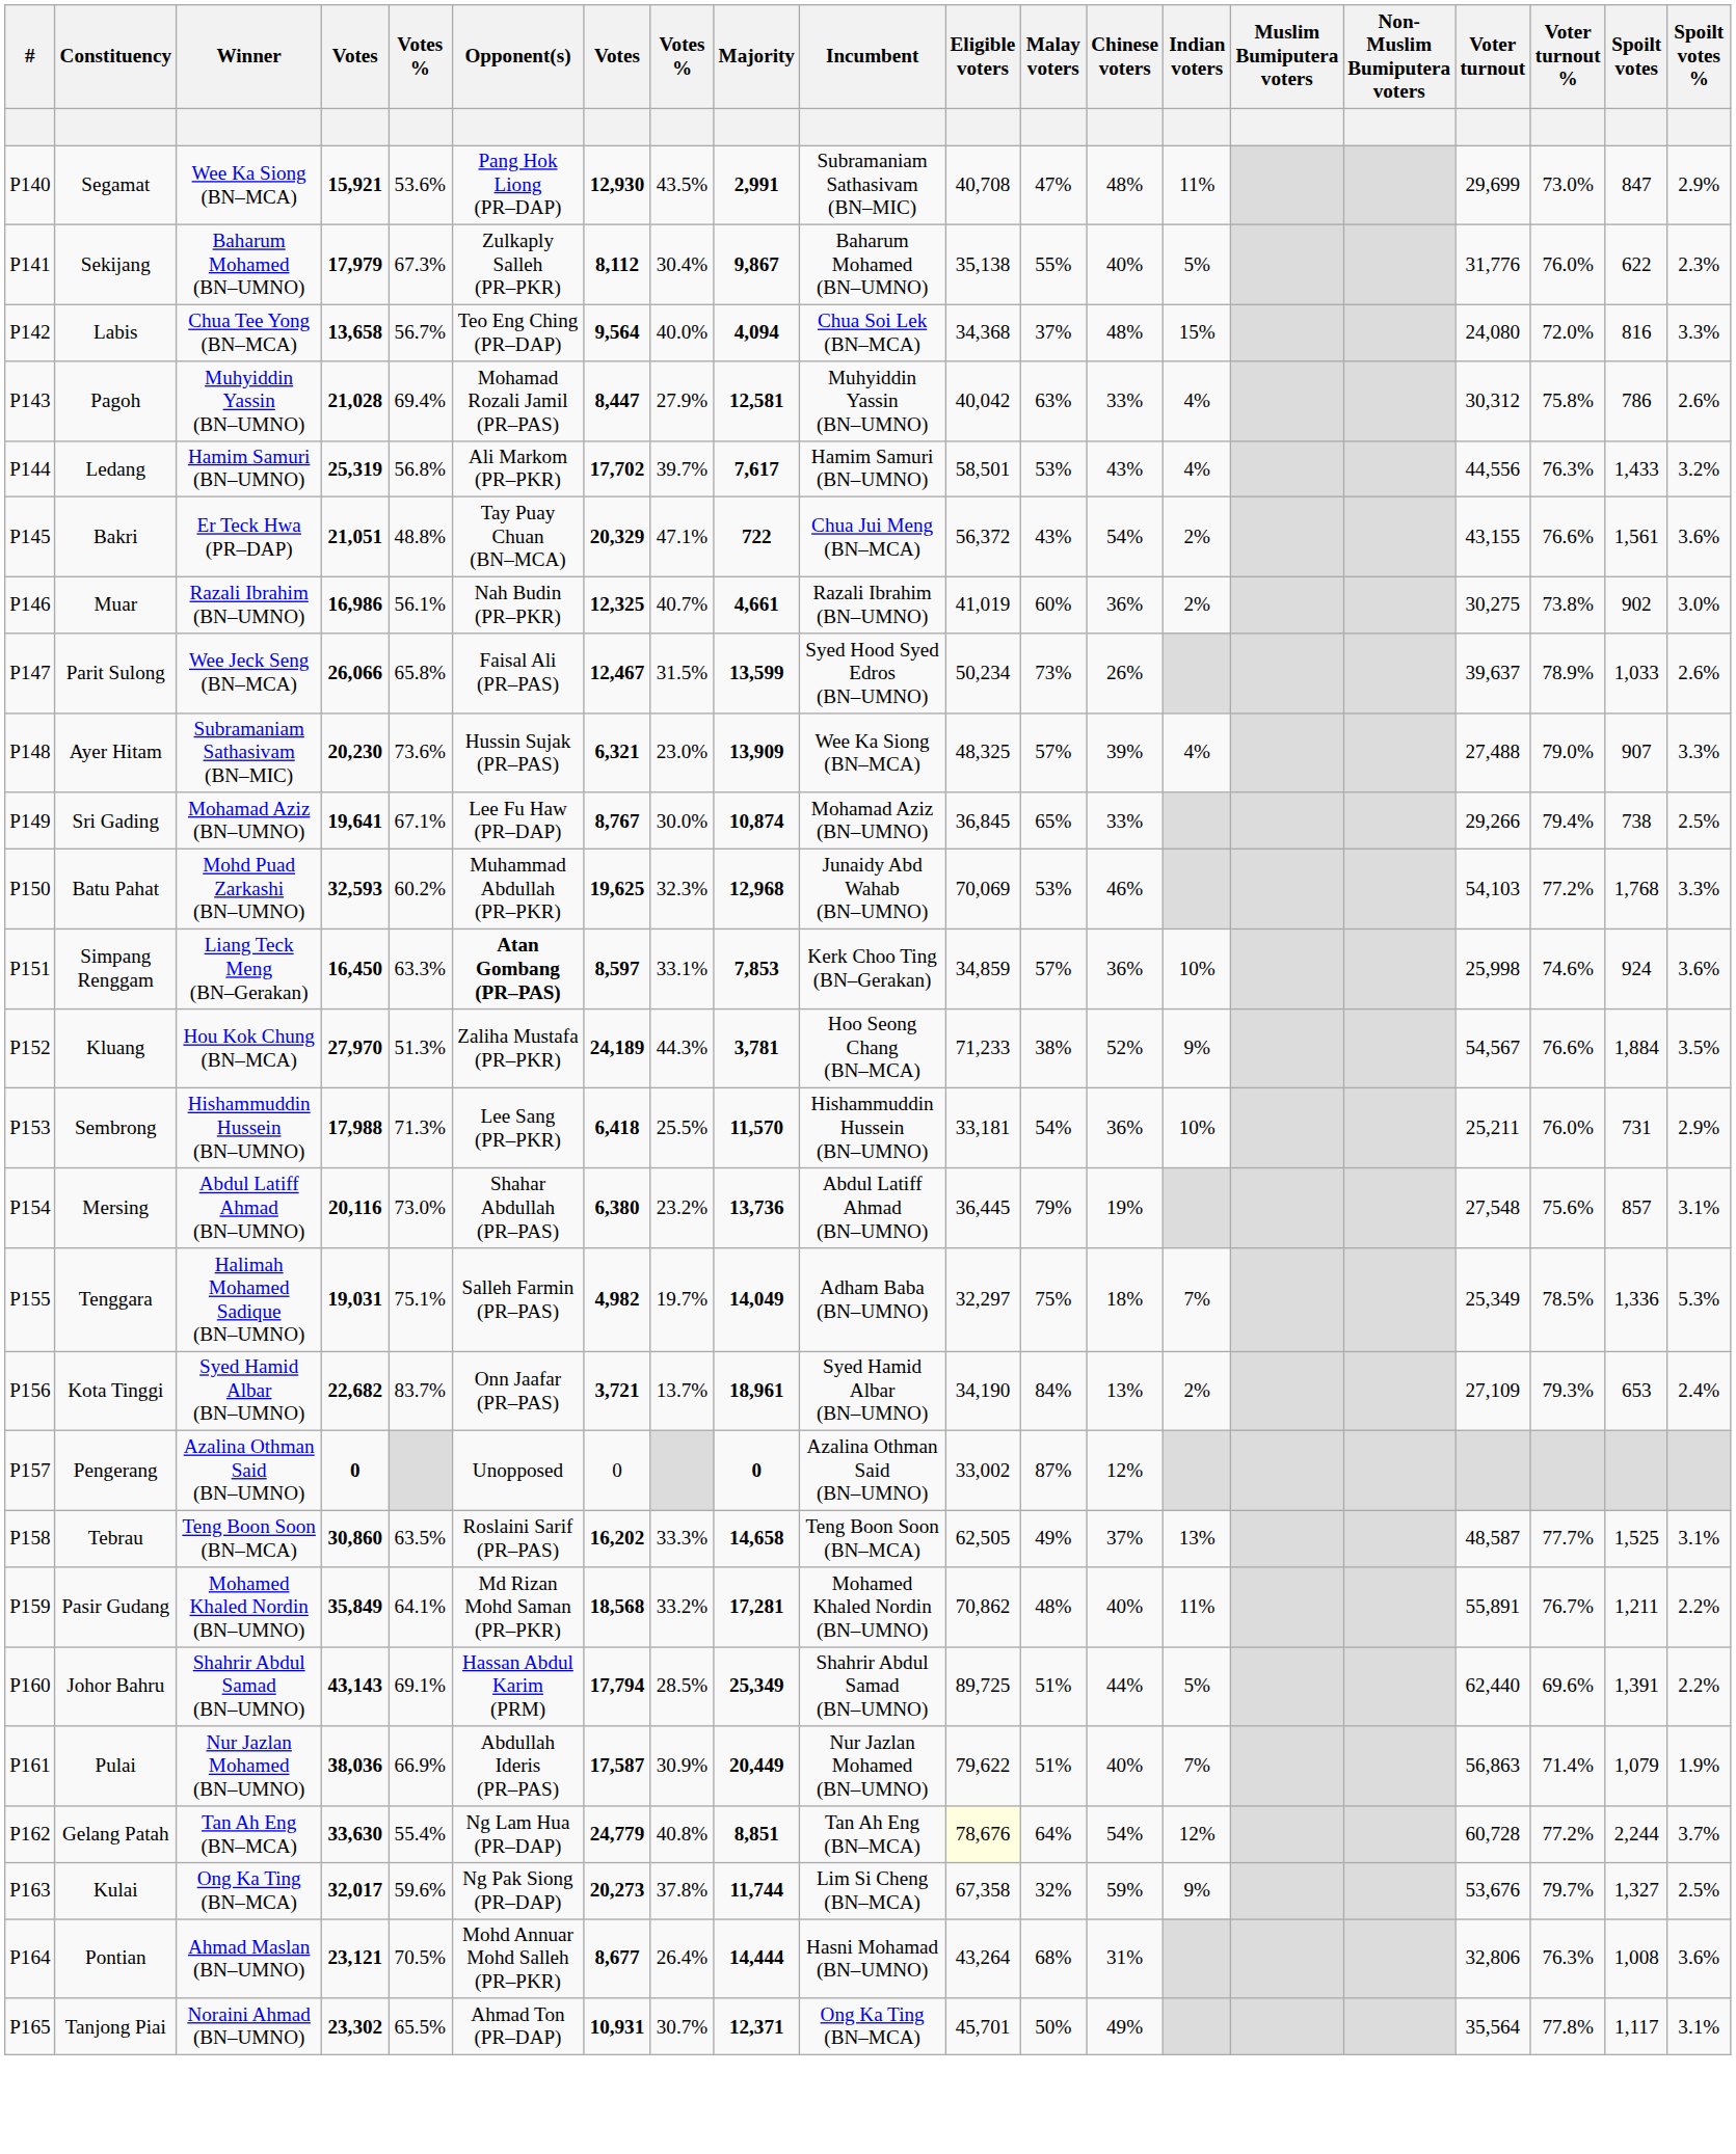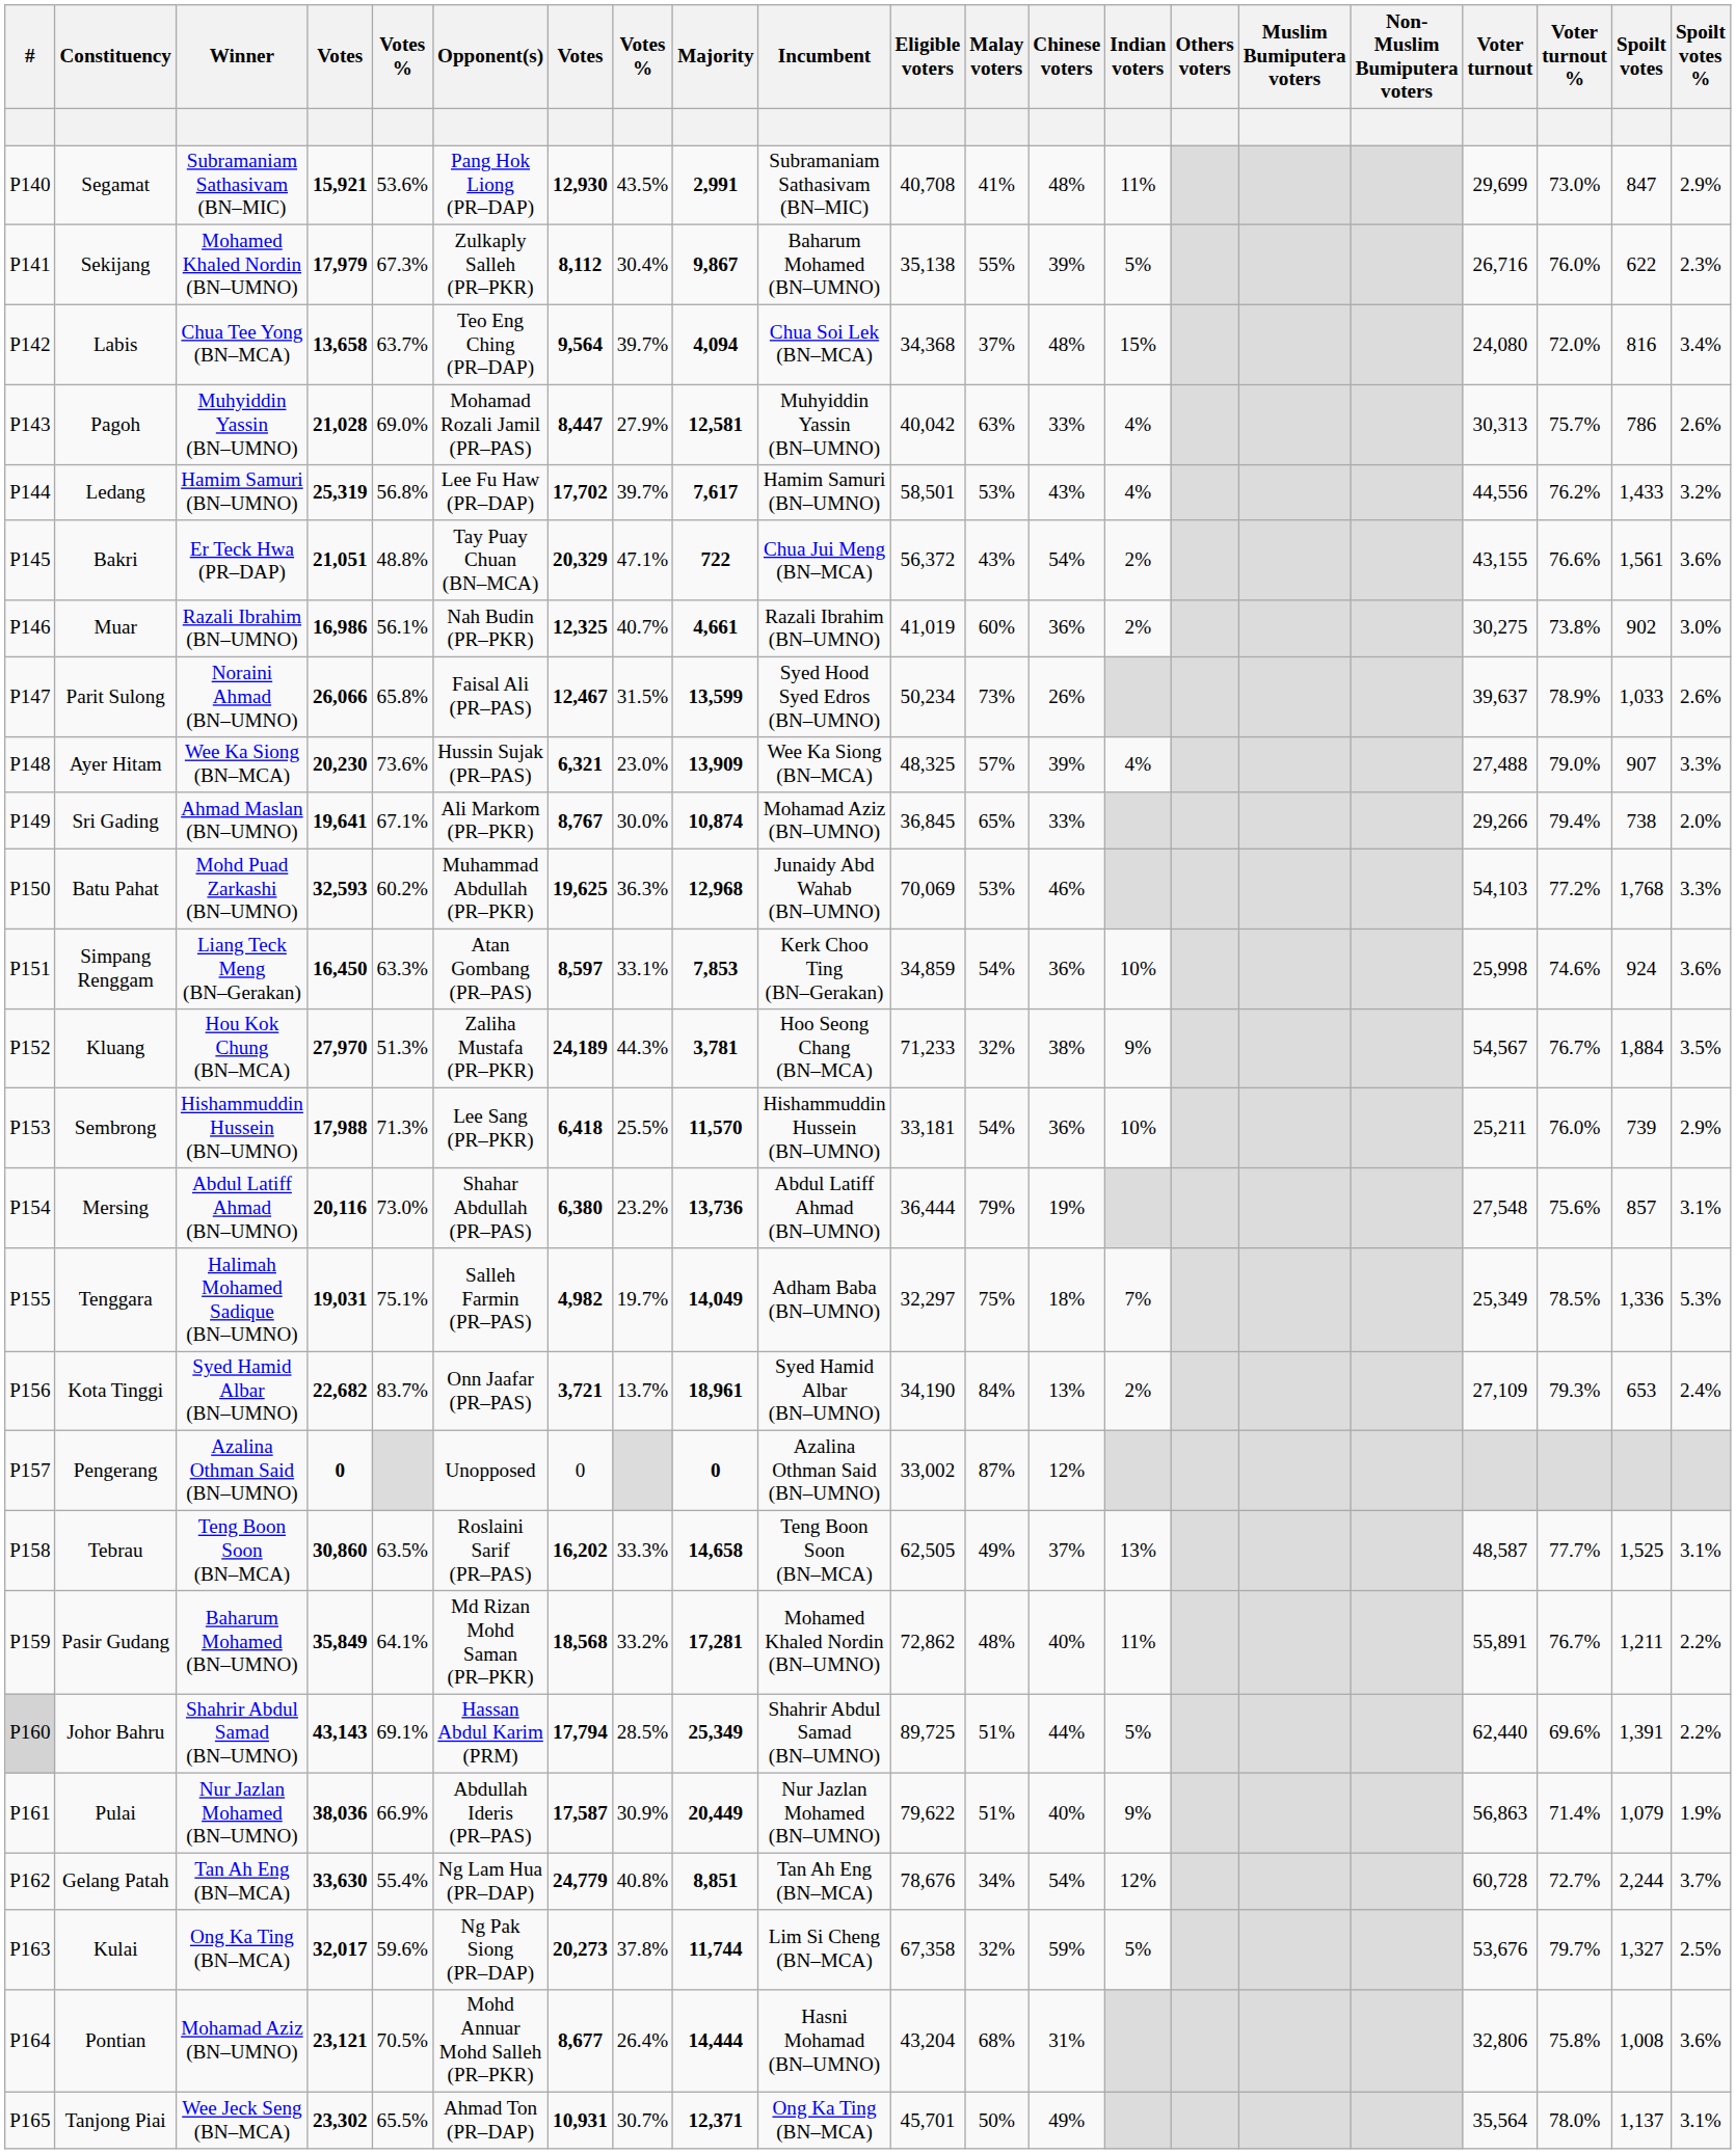+ column: Others voters
Segamat | Winner: Wee Ka Siong (BN–MCA) -> Subramaniam Sathasivam (BN–MIC)
Segamat | Malay voters: 47% -> 41%
Sekijang | Winner: Baharum Mohamed (BN–UMNO) -> Mohamed Khaled Nordin (BN–UMNO)
Sekijang | Chinese voters: 40% -> 39%
Sekijang | Voter turnout: 31,776 -> 26,716
Labis | column 5: 56.7% -> 63.7%
Labis | column 8: 40.0% -> 39.7%
Labis | Spoilt votes %: 3.3% -> 3.4%
Pagoh | column 5: 69.4% -> 69.0%
Pagoh | Voter turnout: 30,312 -> 30,313
Pagoh | Voter turnout %: 75.8% -> 75.7%
Ledang | Opponent(s): Ali Markom (PR–PKR) -> Lee Fu Haw (PR–DAP)
Ledang | Voter turnout %: 76.3% -> 76.2%
Parit Sulong | Winner: Wee Jeck Seng (BN–MCA) -> Noraini Ahmad (BN–UMNO)
Ayer Hitam | Winner: Subramaniam Sathasivam (BN–MIC) -> Wee Ka Siong (BN–MCA)
Sri Gading | Winner: Mohamad Aziz (BN–UMNO) -> Ahmad Maslan (BN–UMNO)
Sri Gading | Opponent(s): Lee Fu Haw (PR–DAP) -> Ali Markom (PR–PKR)
Sri Gading | Spoilt votes %: 2.5% -> 2.0%
Batu Pahat | column 8: 32.3% -> 36.3%
Simpang Renggam | Opponent(s): bold -> normal
Simpang Renggam | Malay voters: 57% -> 54%
Kluang | Malay voters: 38% -> 32%
Kluang | Chinese voters: 52% -> 38%
Kluang | Voter turnout %: 76.6% -> 76.7%
Sembrong | Spoilt votes: 731 -> 739
Mersing | Eligible voters: 36,445 -> 36,444
Pasir Gudang | Winner: Mohamed Khaled Nordin (BN–UMNO) -> Baharum Mohamed (BN–UMNO)
Pasir Gudang | Eligible voters: 70,862 -> 72,862
Johor Bahru | #: no background -> lightgrey background
Pulai | Indian voters: 7% -> 9%
Gelang Patah | Eligible voters: lightyellow background -> no background
Gelang Patah | Malay voters: 64% -> 34%
Gelang Patah | Voter turnout %: 77.2% -> 72.7%
Kulai | Indian voters: 9% -> 5%
Pontian | Winner: Ahmad Maslan (BN–UMNO) -> Mohamad Aziz (BN–UMNO)
Pontian | Eligible voters: 43,264 -> 43,204
Pontian | Voter turnout %: 76.3% -> 75.8%
Tanjong Piai | Winner: Noraini Ahmad (BN–UMNO) -> Wee Jeck Seng (BN–MCA)
Tanjong Piai | Voter turnout %: 77.8% -> 78.0%
Tanjong Piai | Spoilt votes: 1,117 -> 1,137
